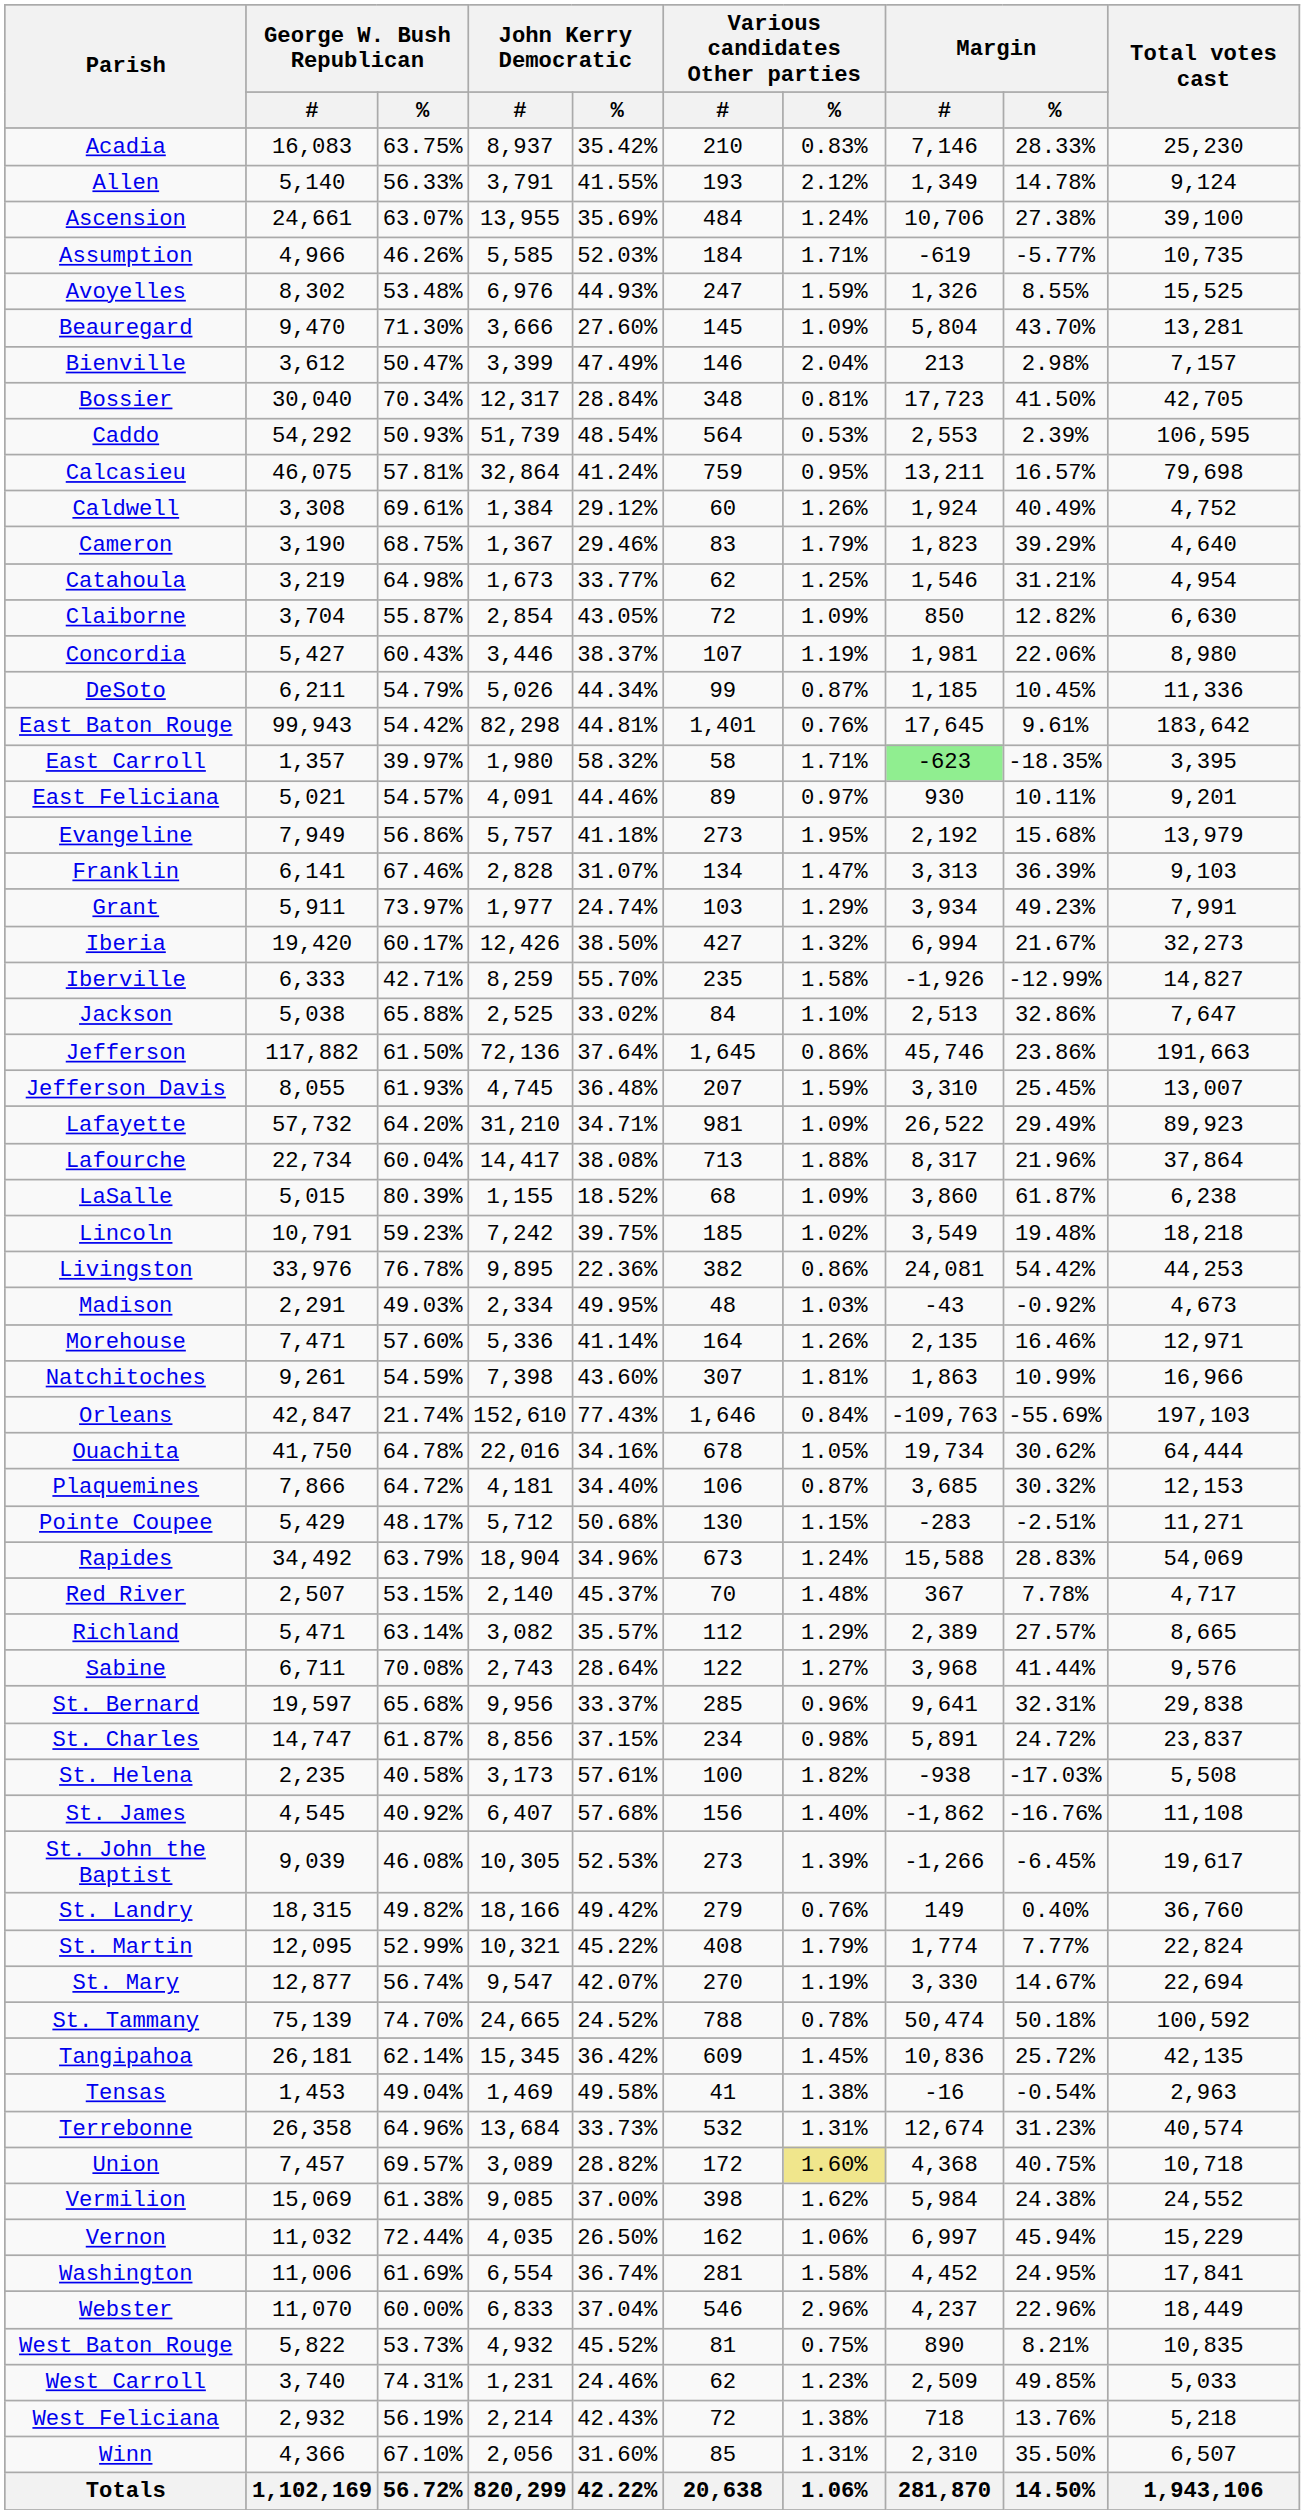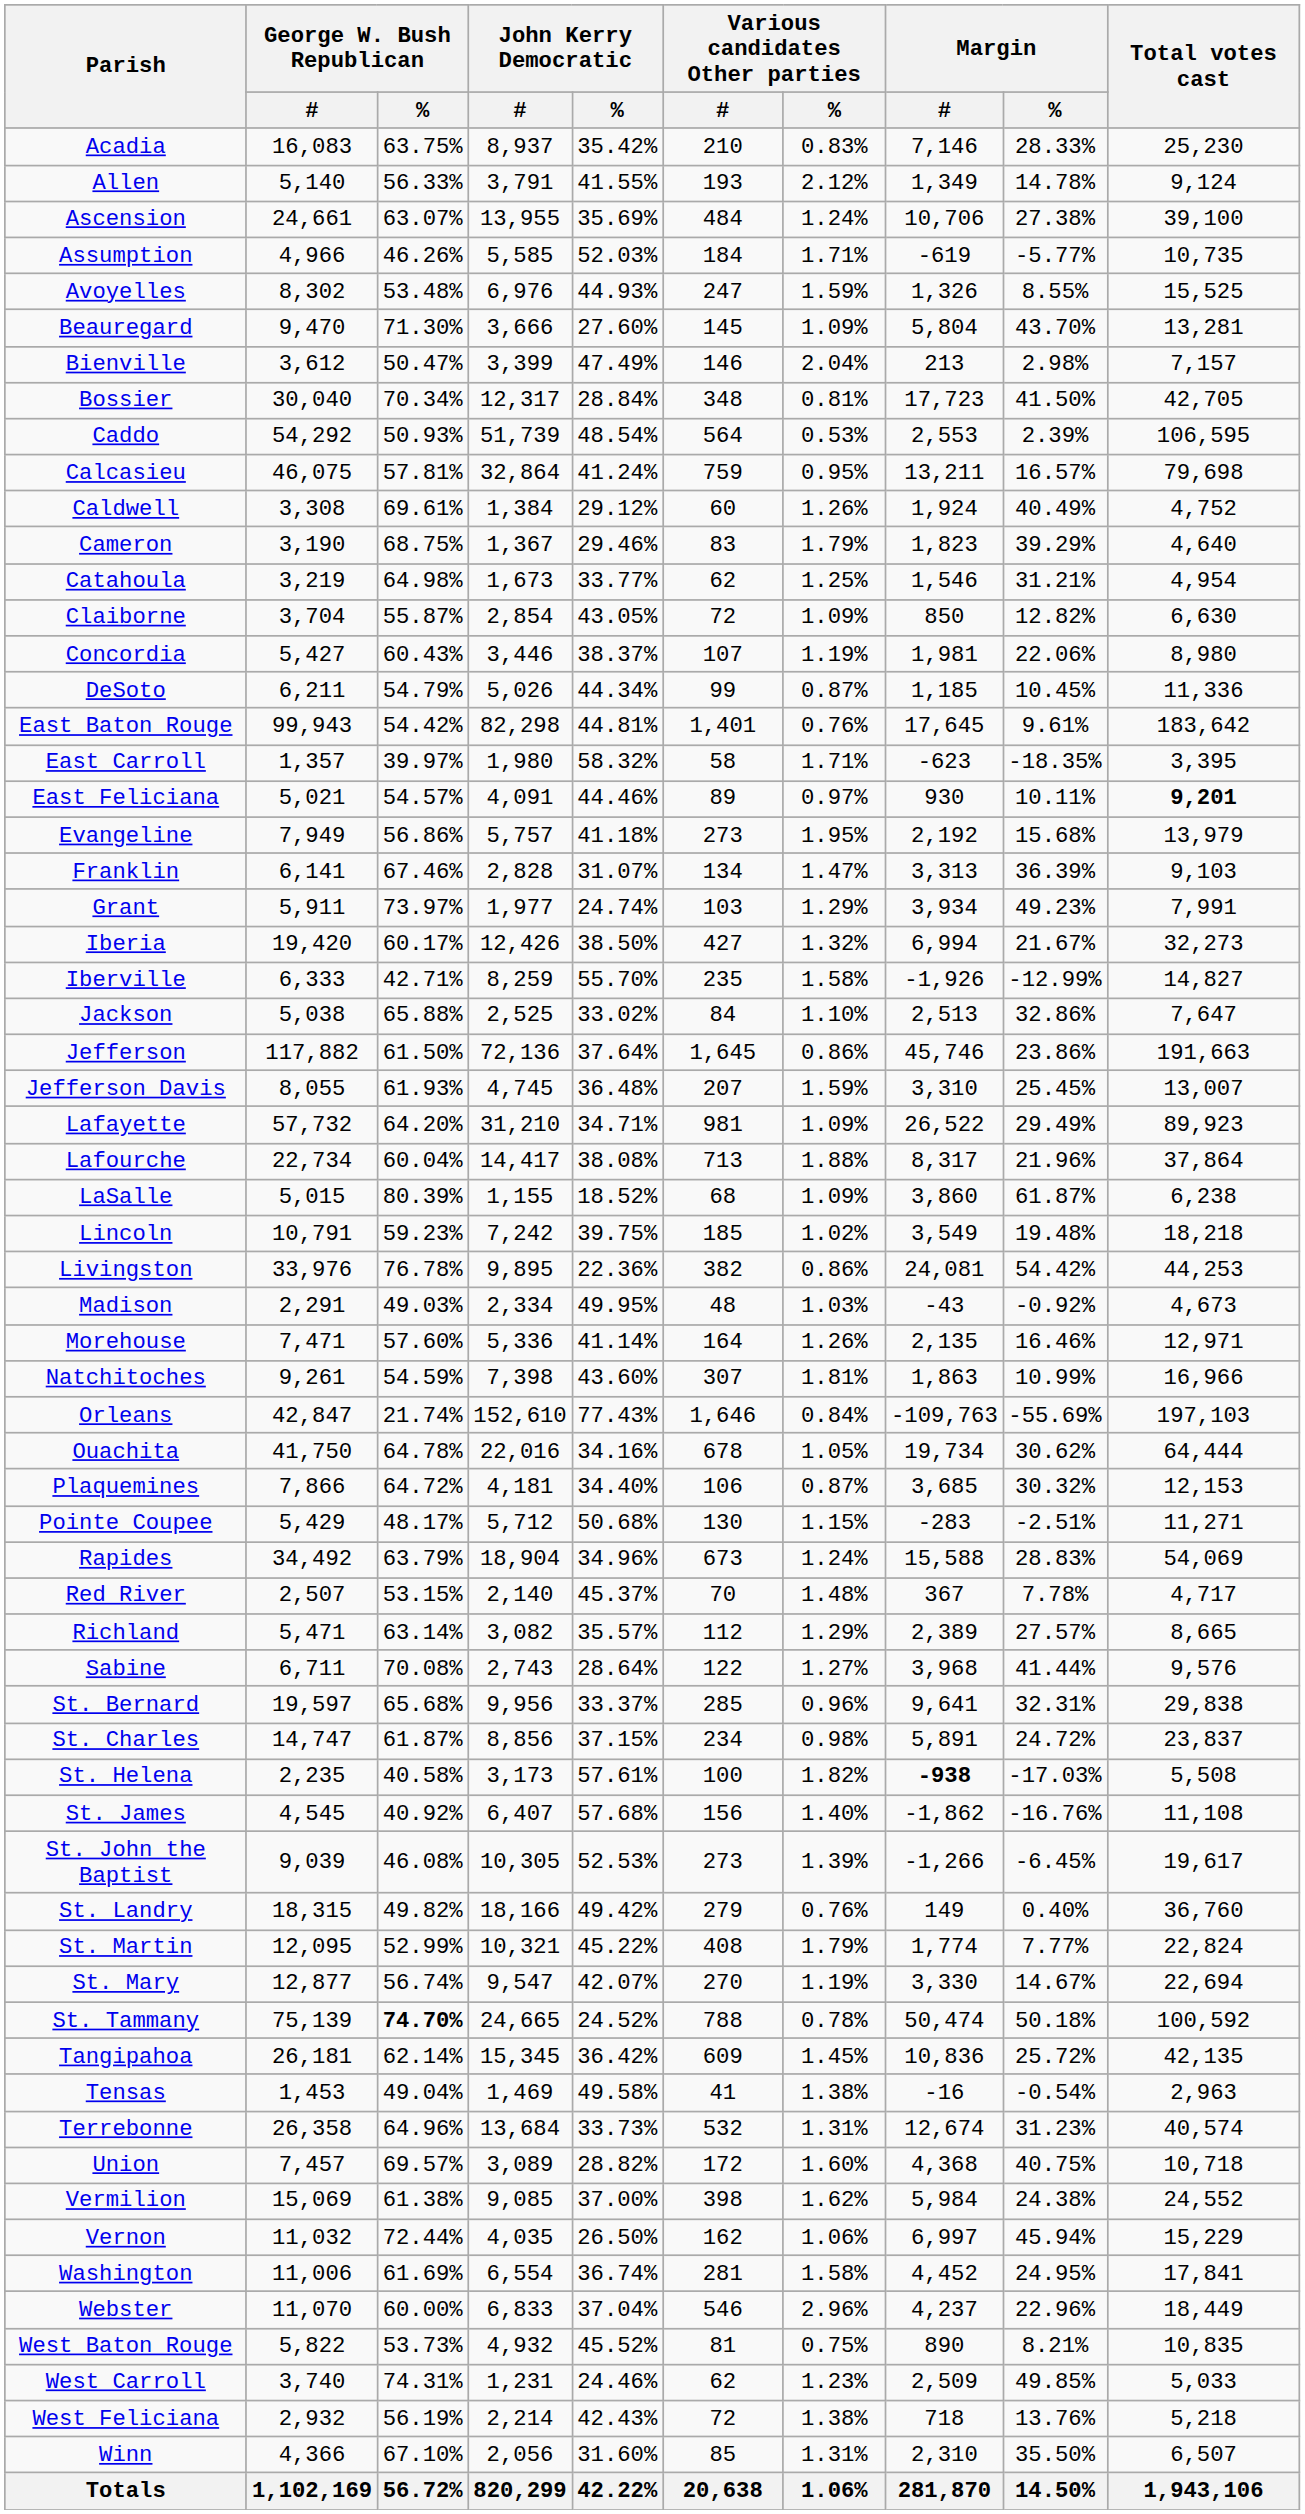East Carroll | Margin / #: lightgreen background -> no background
East Feliciana | Total votes cast: normal -> bold
St. Helena | Margin / #: normal -> bold
St. Tammany | George W. Bush Republican / %: normal -> bold
Union | Various candidates Other parties / %: khaki background -> no background
